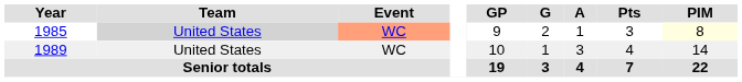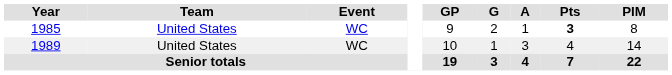1985 | Team: lightgrey background -> no background
1985 | Event: lightsalmon background -> no background
1985 | Pts: normal -> bold
1985 | PIM: lightyellow background -> no background
